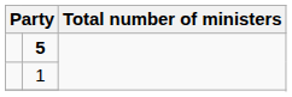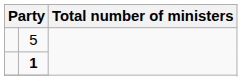5 | column 2: bold -> normal
1 | column 2: normal -> bold
